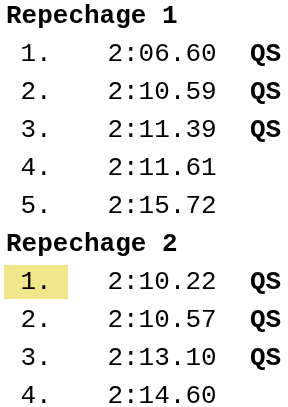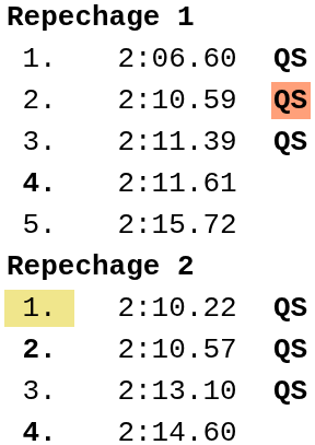2:10.59 | column 3: no background -> lightsalmon background
2:11.61 | column 1: normal -> bold
2:10.57 | column 1: normal -> bold
2:14.60 | column 1: normal -> bold
